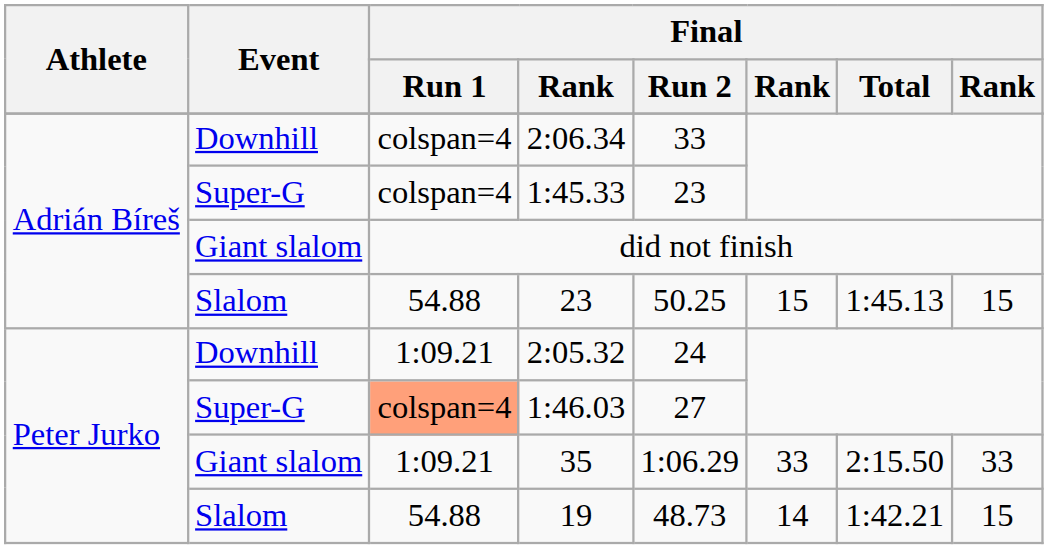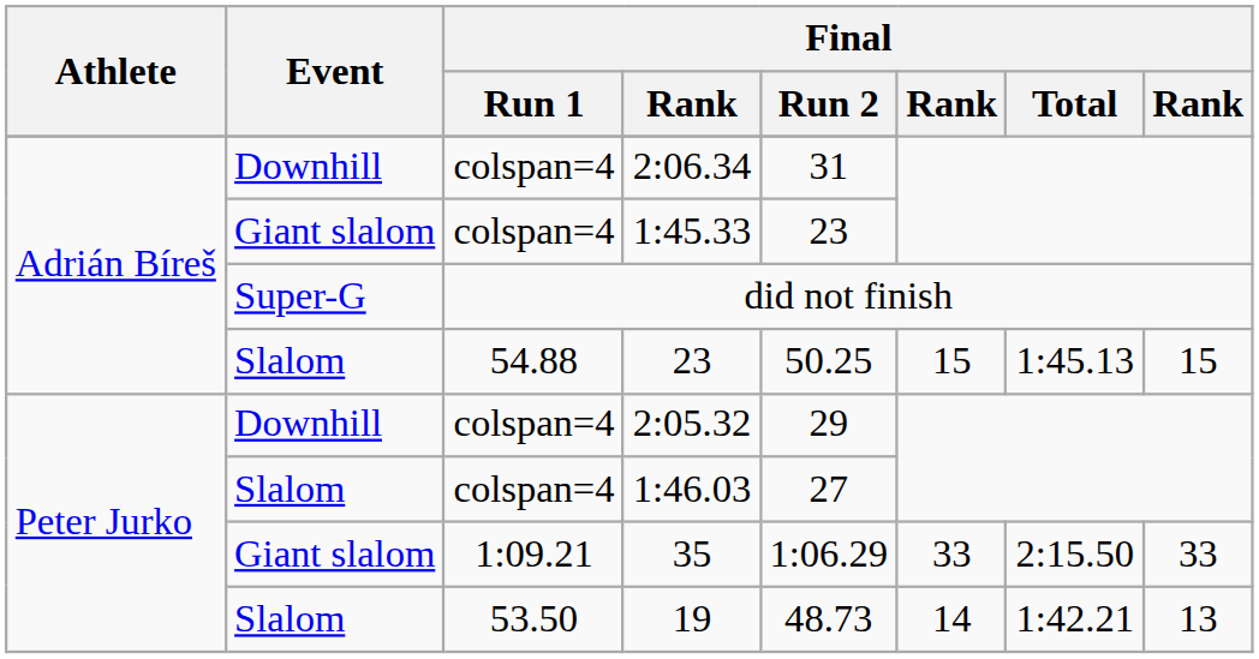2:06.34 | Final / Run 2: 33 -> 31
1:45.33 | Event: Super-G -> Giant slalom
did not finish | Event: Giant slalom -> Super-G
2:05.32 | Final / Run 1: 1:09.21 -> colspan=4
2:05.32 | Final / Run 2: 24 -> 29
1:46.03 | Event: Super-G -> Slalom
1:46.03 | Final / Run 1: lightsalmon background -> no background
19 | Final / Run 1: 54.88 -> 53.50
19 | column 8: 15 -> 13
